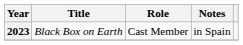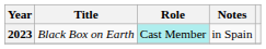2023 | Role: no background -> paleturquoise background
